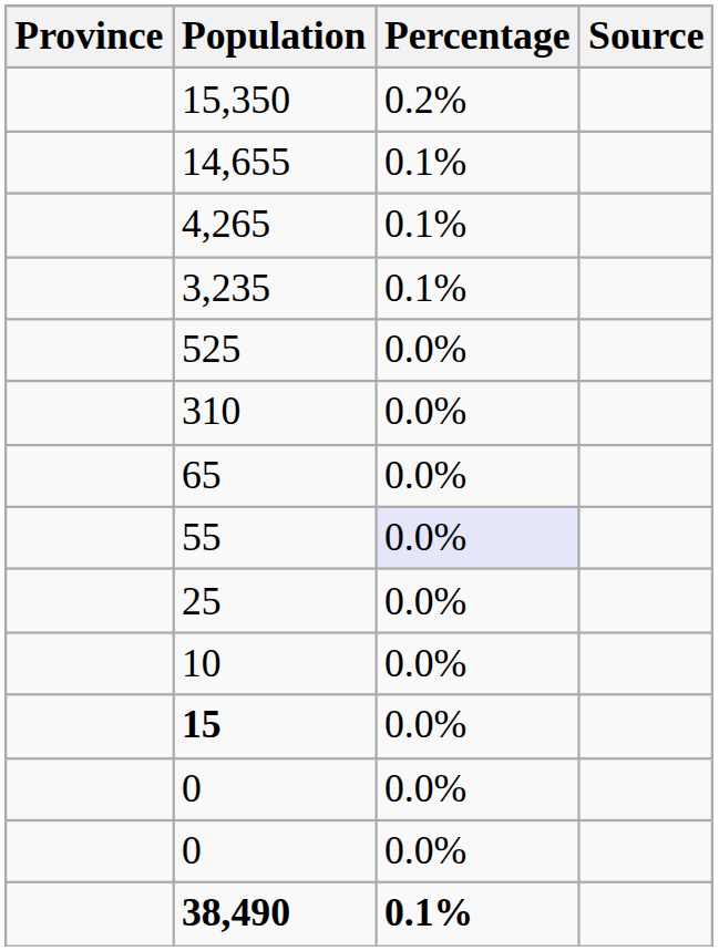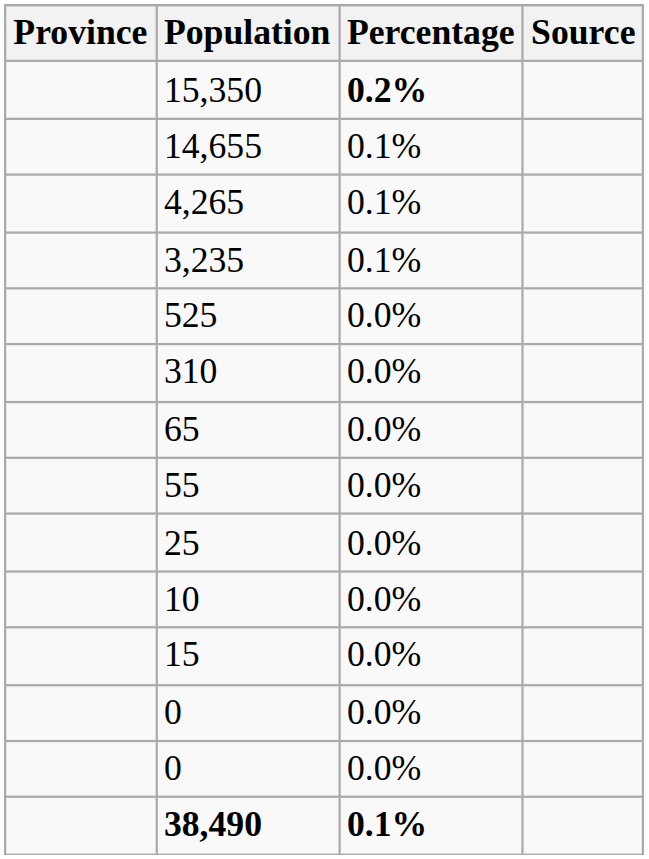15,350 | Percentage: normal -> bold
55 | Percentage: lavender background -> no background
15 | Population: bold -> normal
